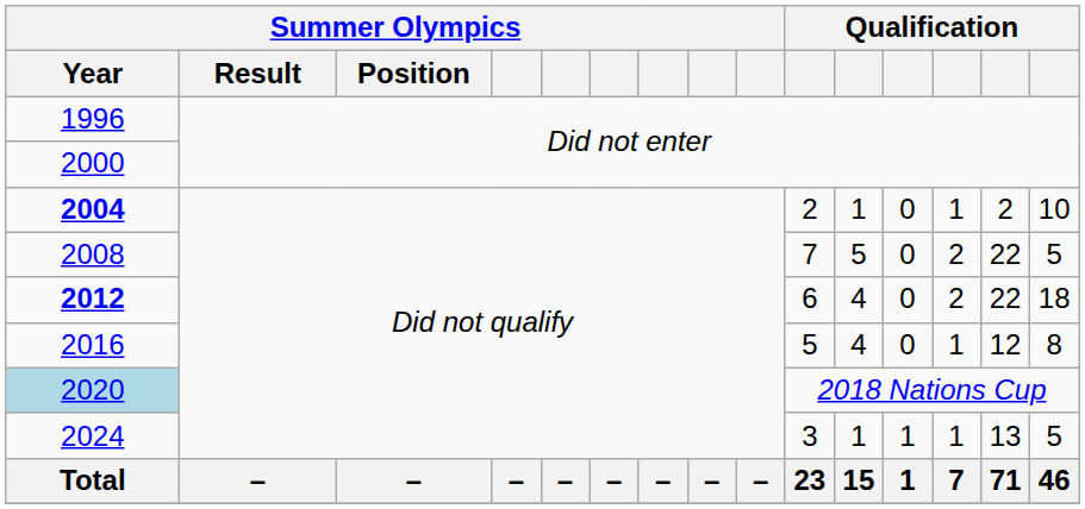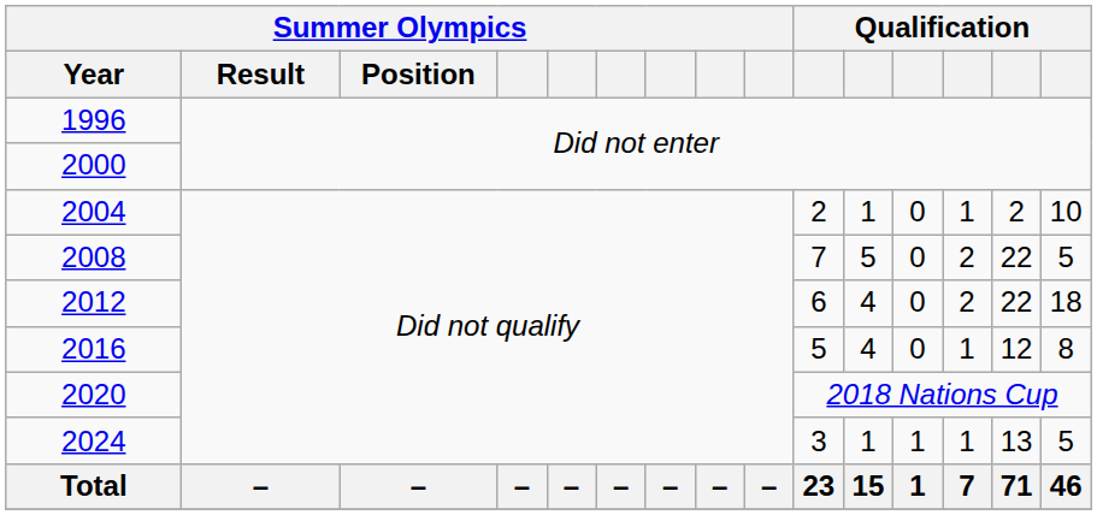2004 | Summer Olympics / Year: bold -> normal
2012 | Summer Olympics / Year: bold -> normal
2020 | Summer Olympics / Year: lightblue background -> no background
